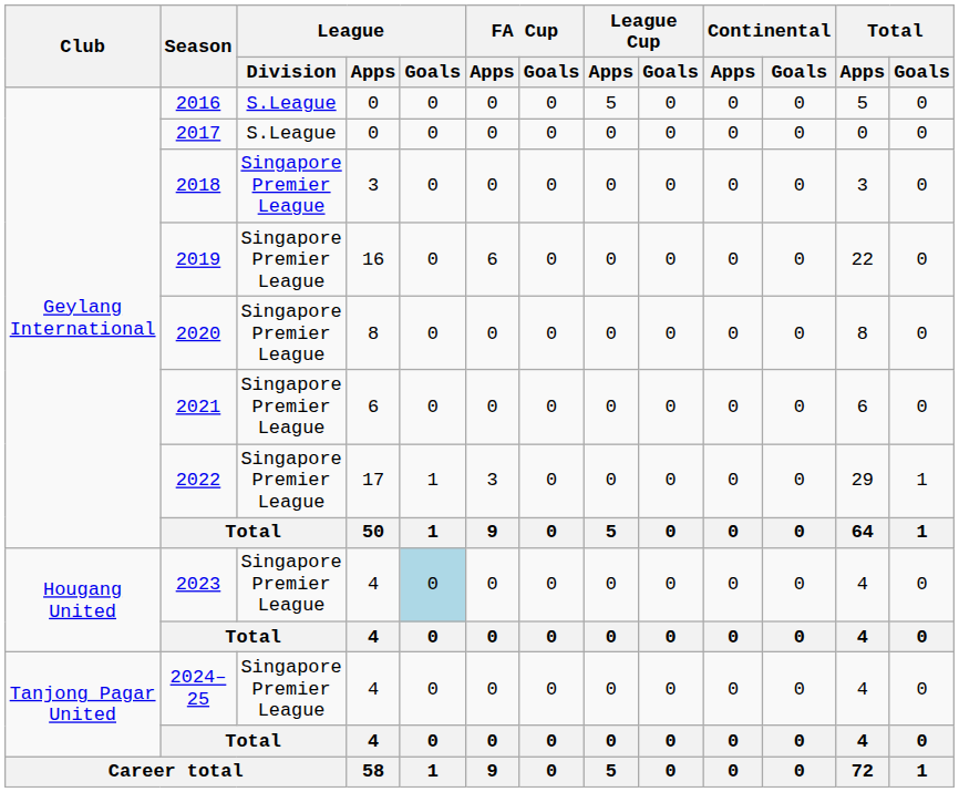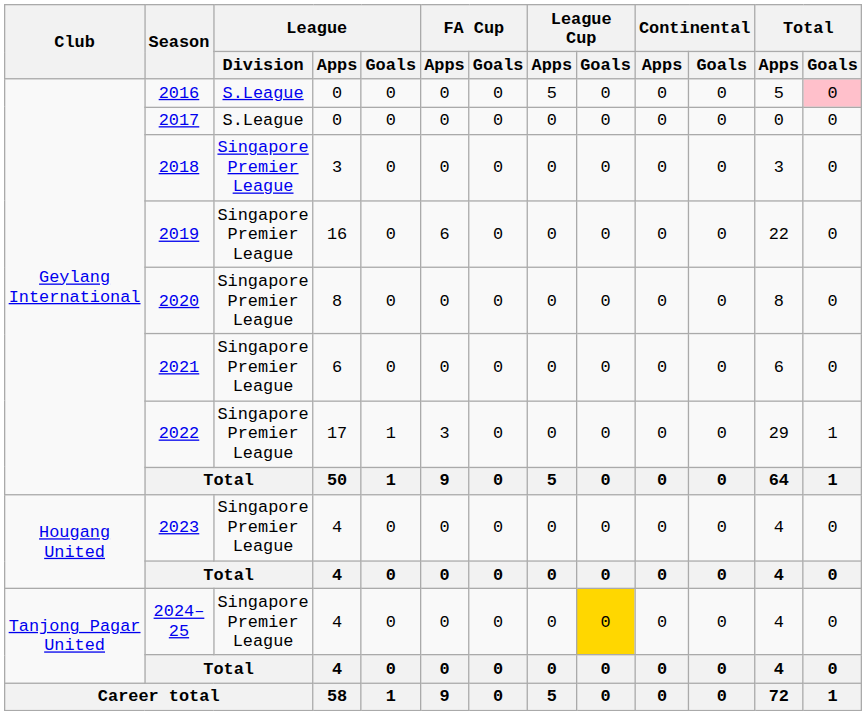2016 | Total / Goals: no background -> pink background
2023 | League / Goals: lightblue background -> no background
2024–25 | League Cup / Goals: no background -> gold background
